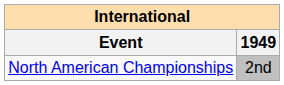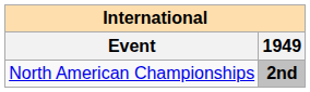North American Championships | 1949: normal -> bold
